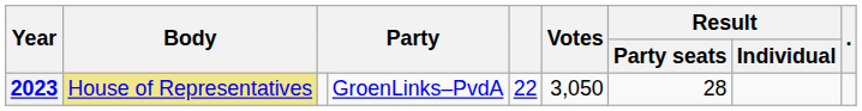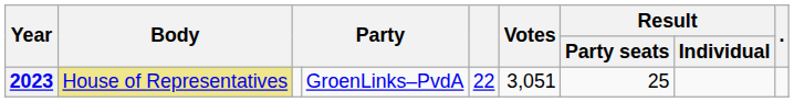2023 | Votes: 3,050 -> 3,051
2023 | Result / Party seats: 28 -> 25
